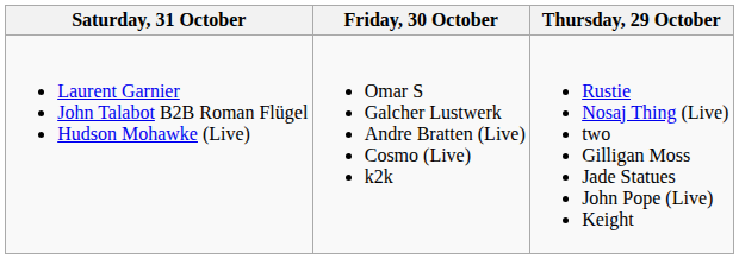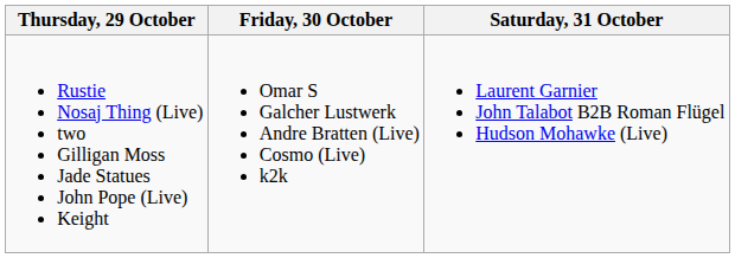columns swapped: Thursday, 29 October <-> Saturday, 31 October
